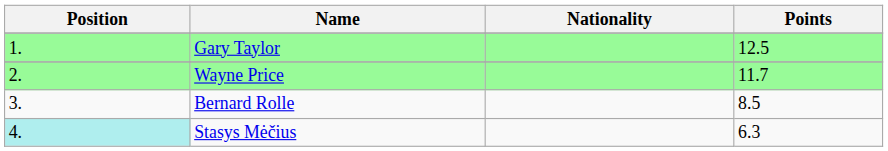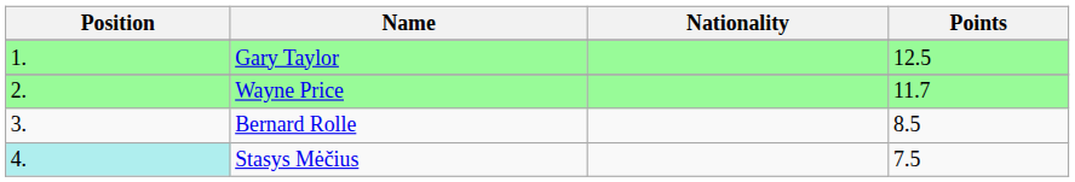Stasys Mėčius | Points: 6.3 -> 7.5
